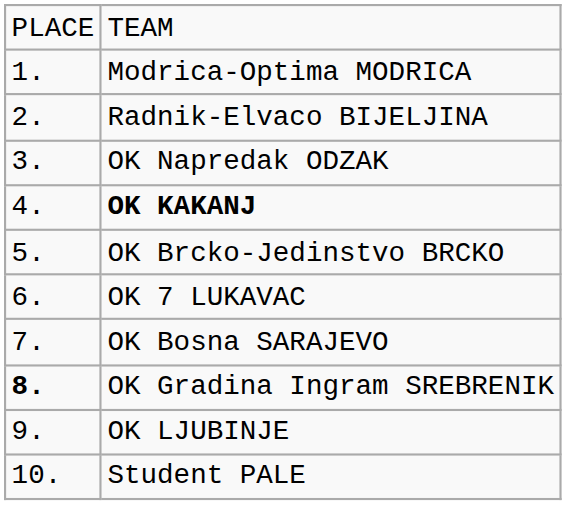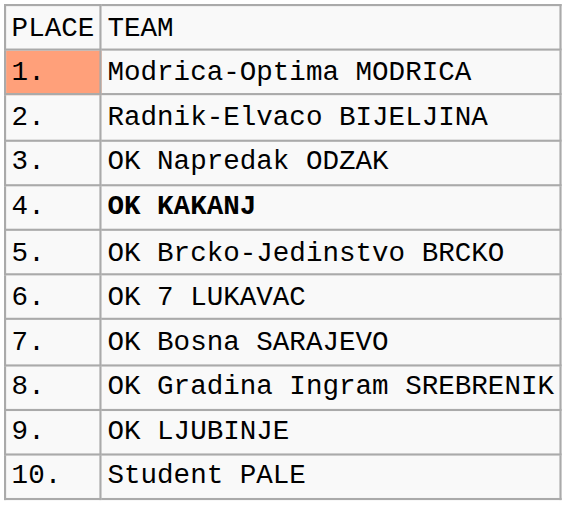Modrica-Optima MODRICA | column 1: no background -> lightsalmon background
OK Gradina Ingram SREBRENIK | column 1: bold -> normal
